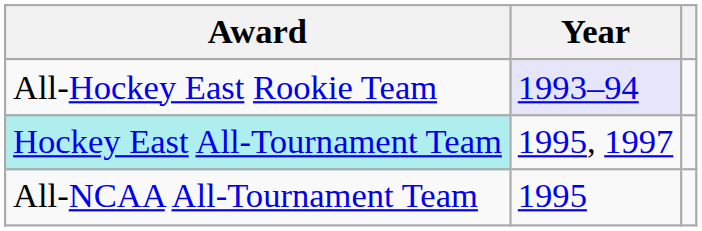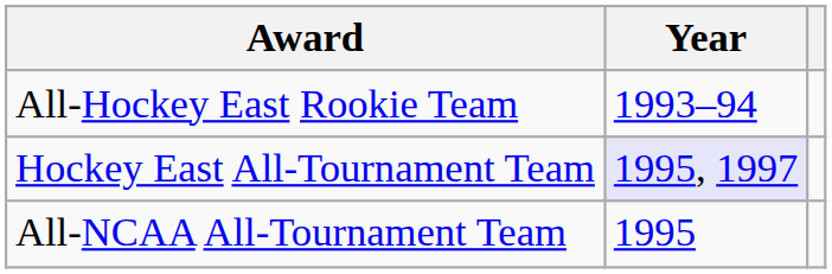row 2 | Year: lavender background -> no background
row 3 | Award: paleturquoise background -> no background
row 3 | Year: no background -> lavender background
